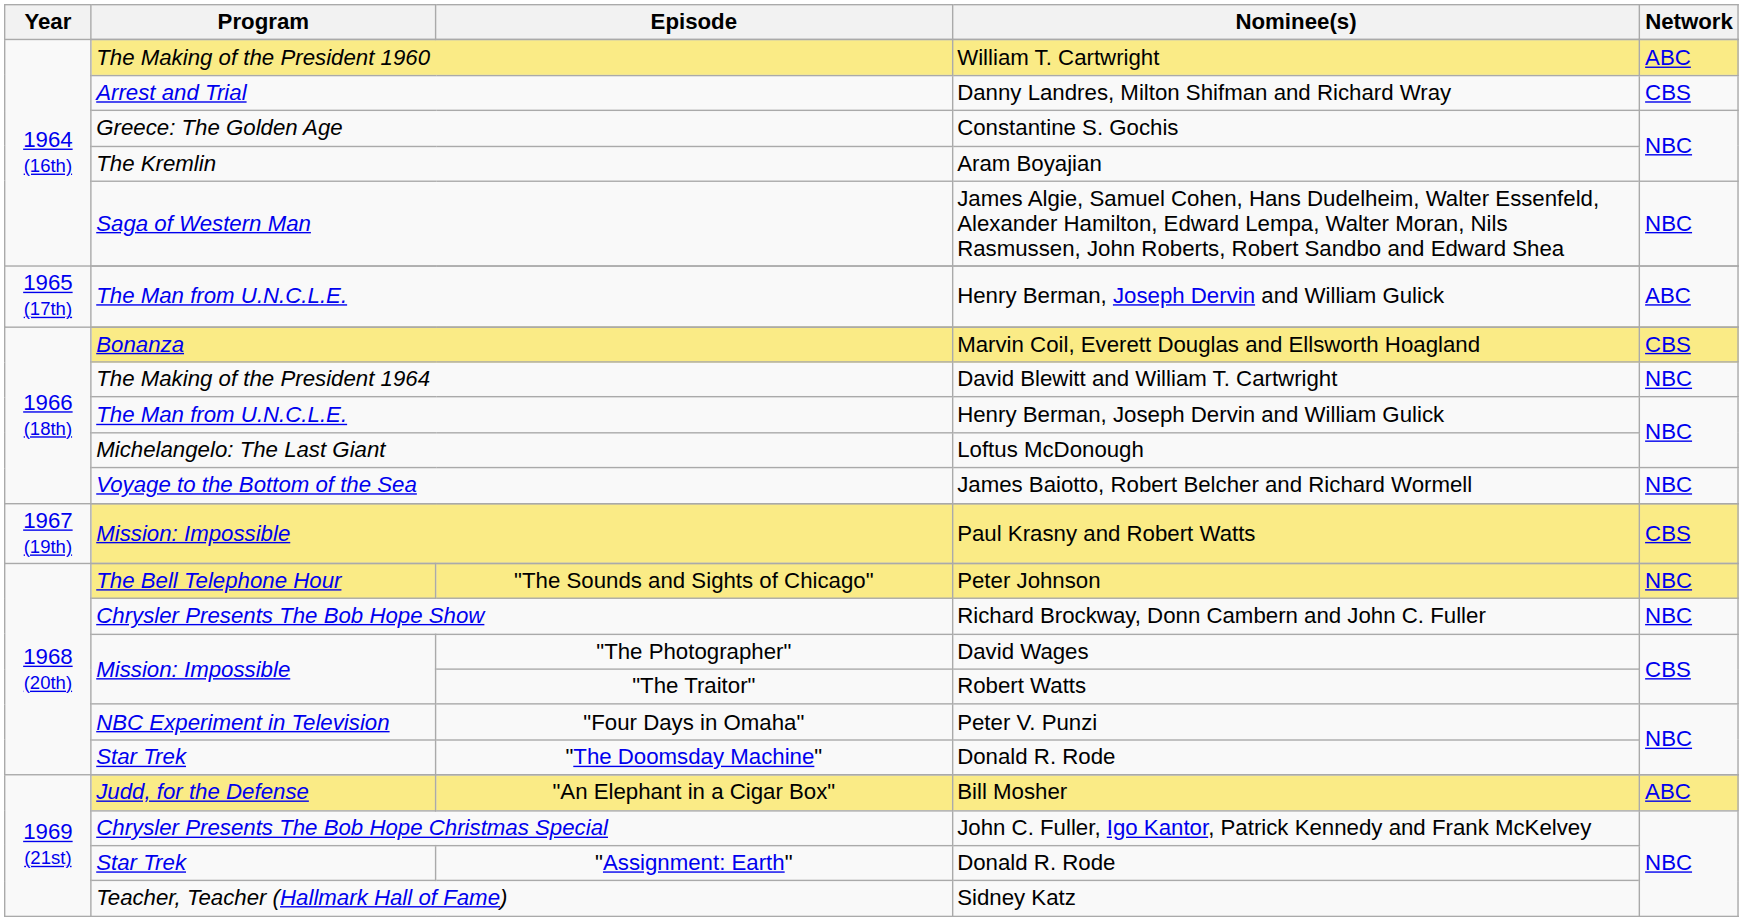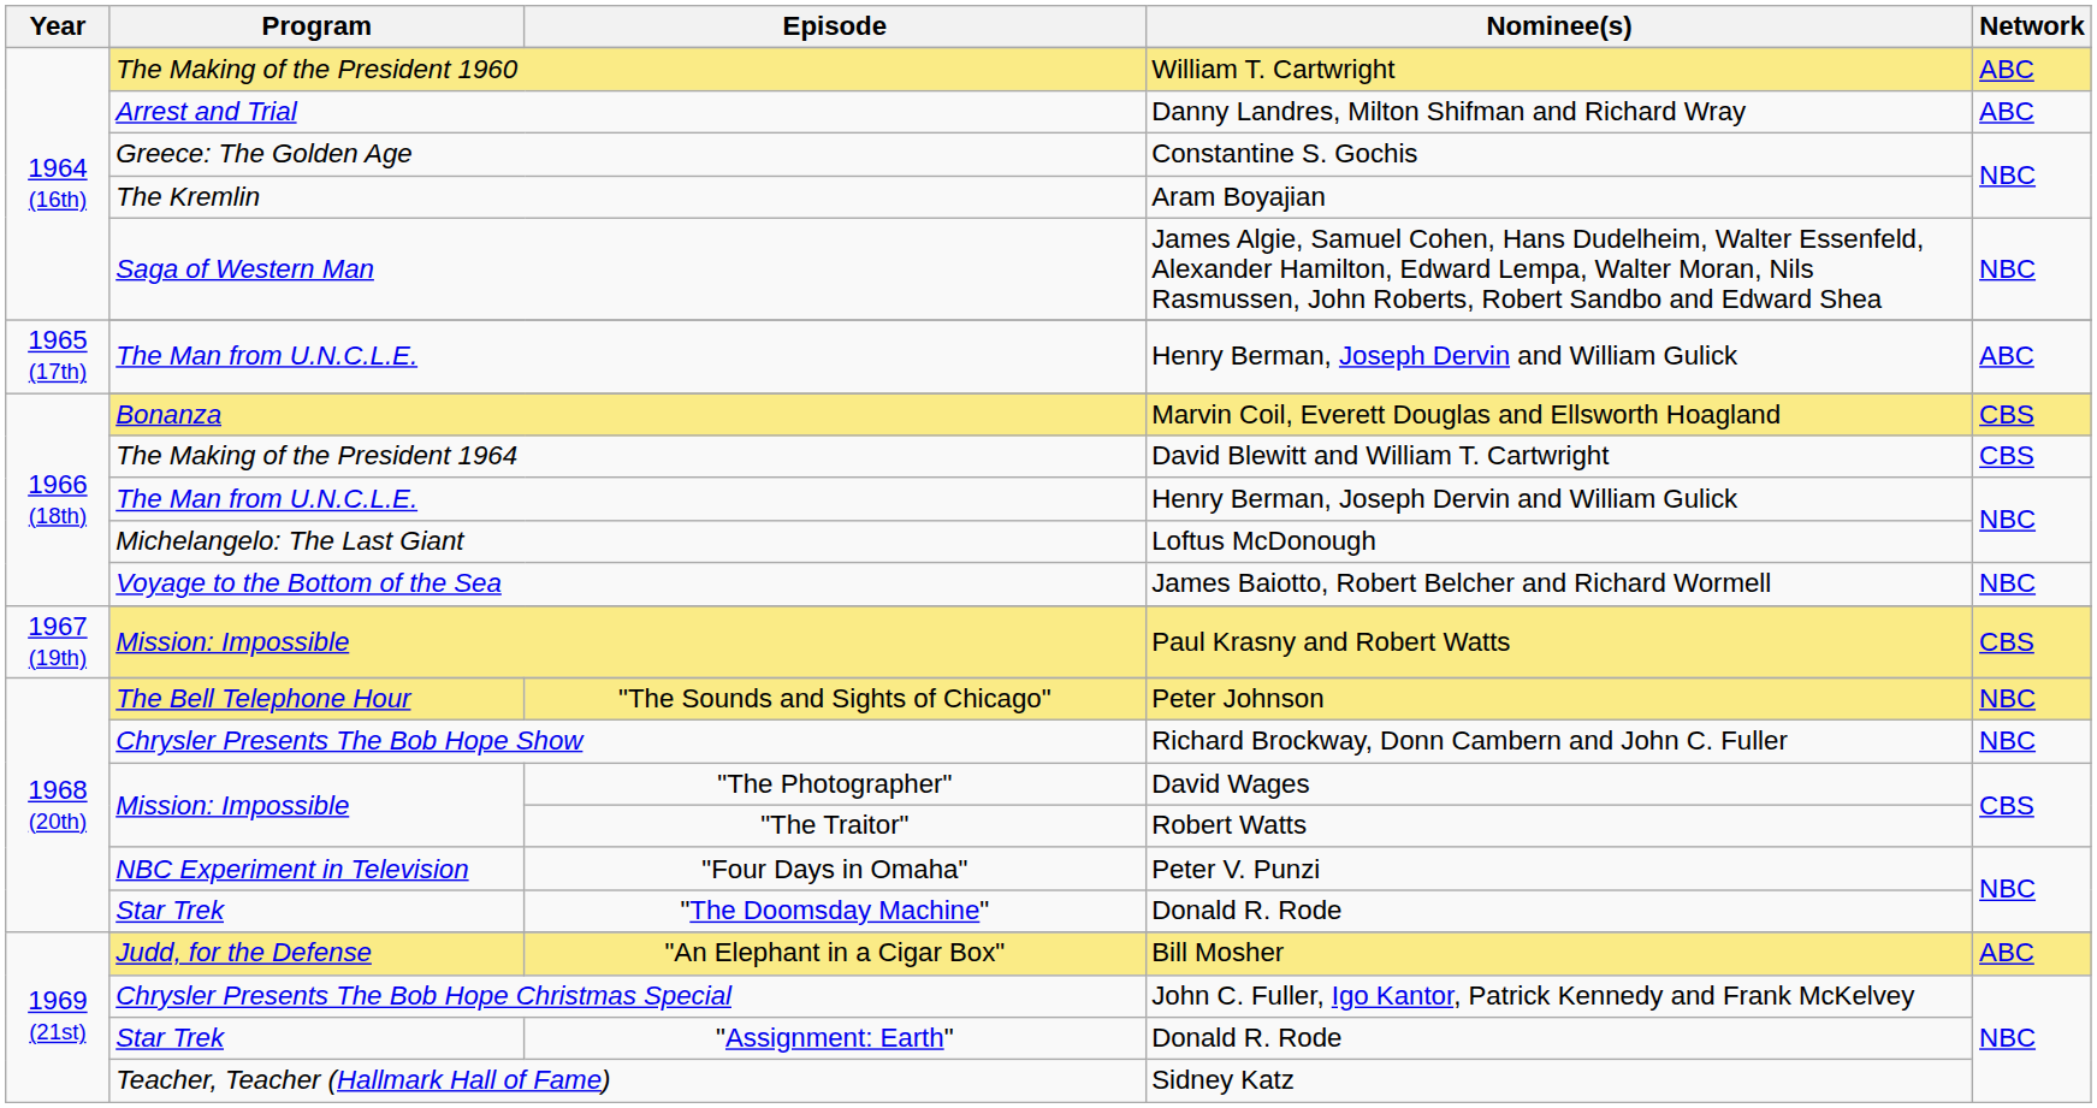Arrest and Trial | Network: CBS -> ABC
The Making of the President 1964 | Network: NBC -> CBS
